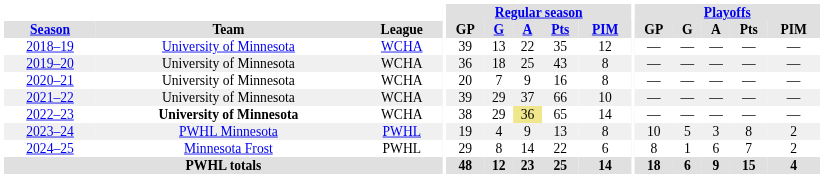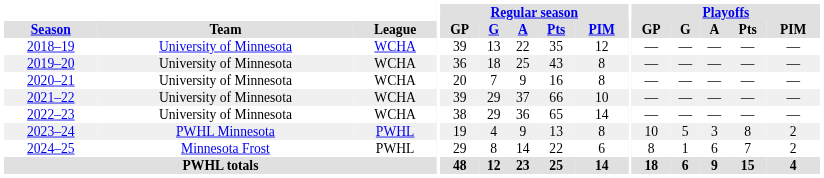2022–23 | Team: bold -> normal
2022–23 | Regular season / A: khaki background -> no background
